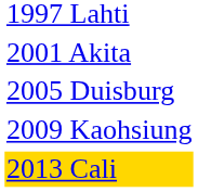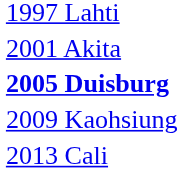2005 Duisburg | column 1: normal -> bold
2013 Cali | column 1: gold background -> no background
